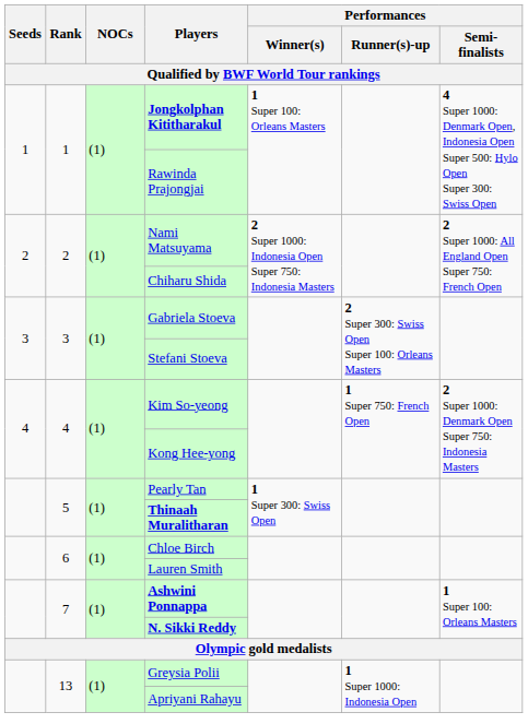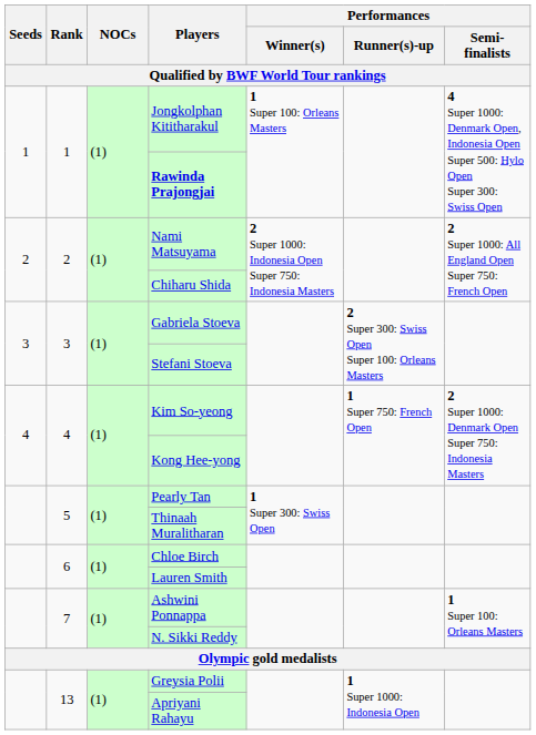Jongkolphan Kititharakul | Players: bold -> normal
Rawinda Prajongjai | Players: normal -> bold
Thinaah Muralitharan | Players: bold -> normal
Ashwini Ponnappa | Players: bold -> normal
N. Sikki Reddy | Players: bold -> normal
